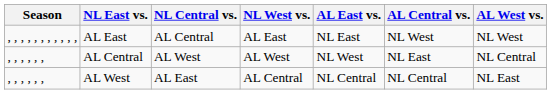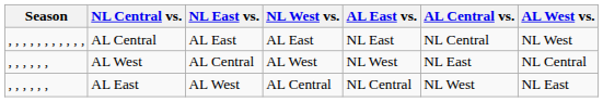columns swapped: NL East vs. <-> NL Central vs.
row 2 | AL Central vs.: NL West -> NL Central
row 4 | AL Central vs.: NL Central -> NL West
